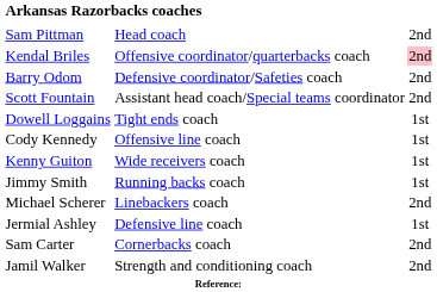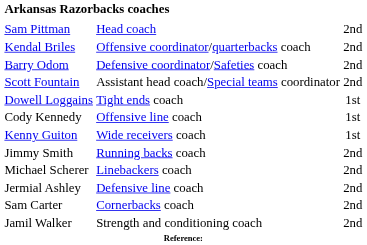Kendal Briles | column 3: pink background -> no background
Jimmy Smith | column 3: 1st -> 2nd
Jermial Ashley | column 3: 1st -> 2nd
